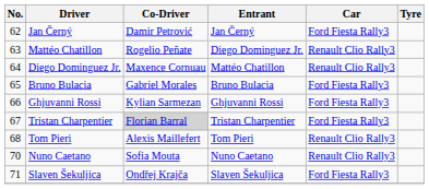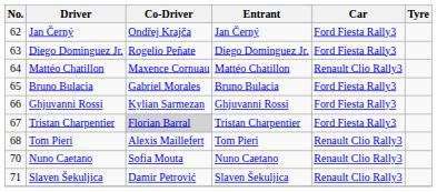row 2 | Co-Driver: Damir Petrović -> Ondřej Krajča
row 3 | Driver: Mattéo Chatillon -> Diego Dominguez Jr.
row 3 | Car: Renault Clio Rally3 -> Ford Fiesta Rally3
row 4 | Driver: Diego Dominguez Jr. -> Mattéo Chatillon
row 10 | Co-Driver: Ondřej Krajča -> Damir Petrović
row 10 | Car: Ford Fiesta Rally3 -> Renault Clio Rally3
